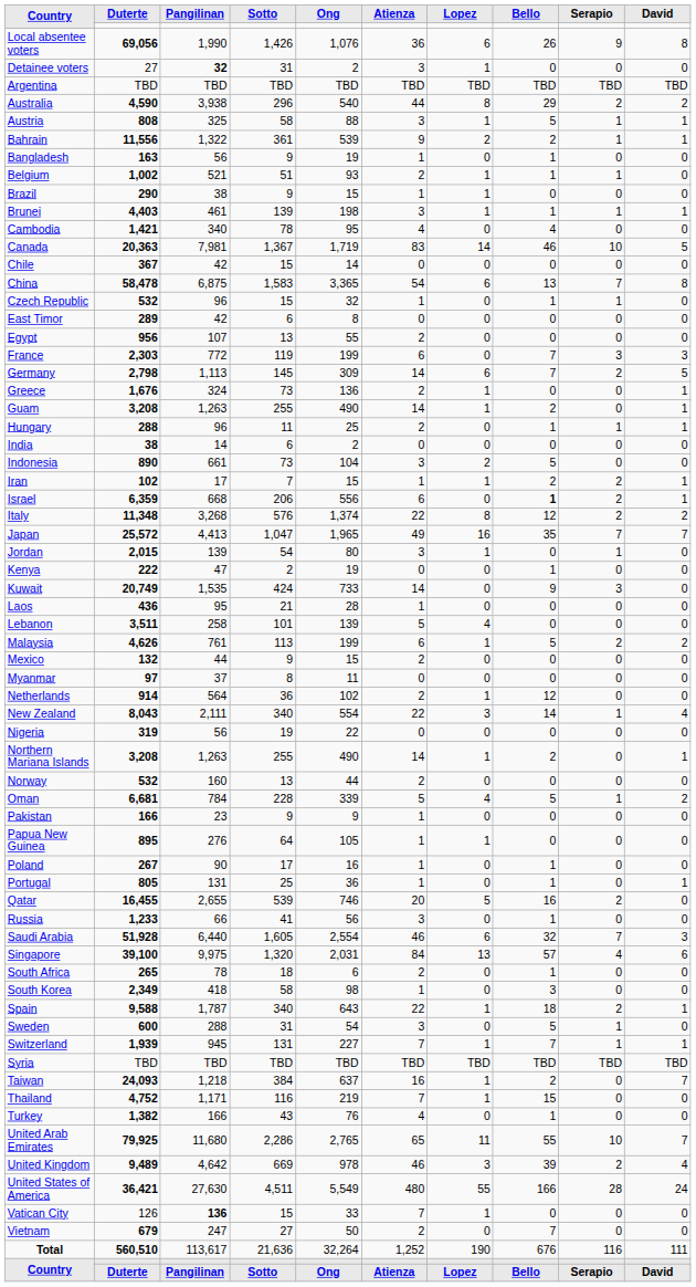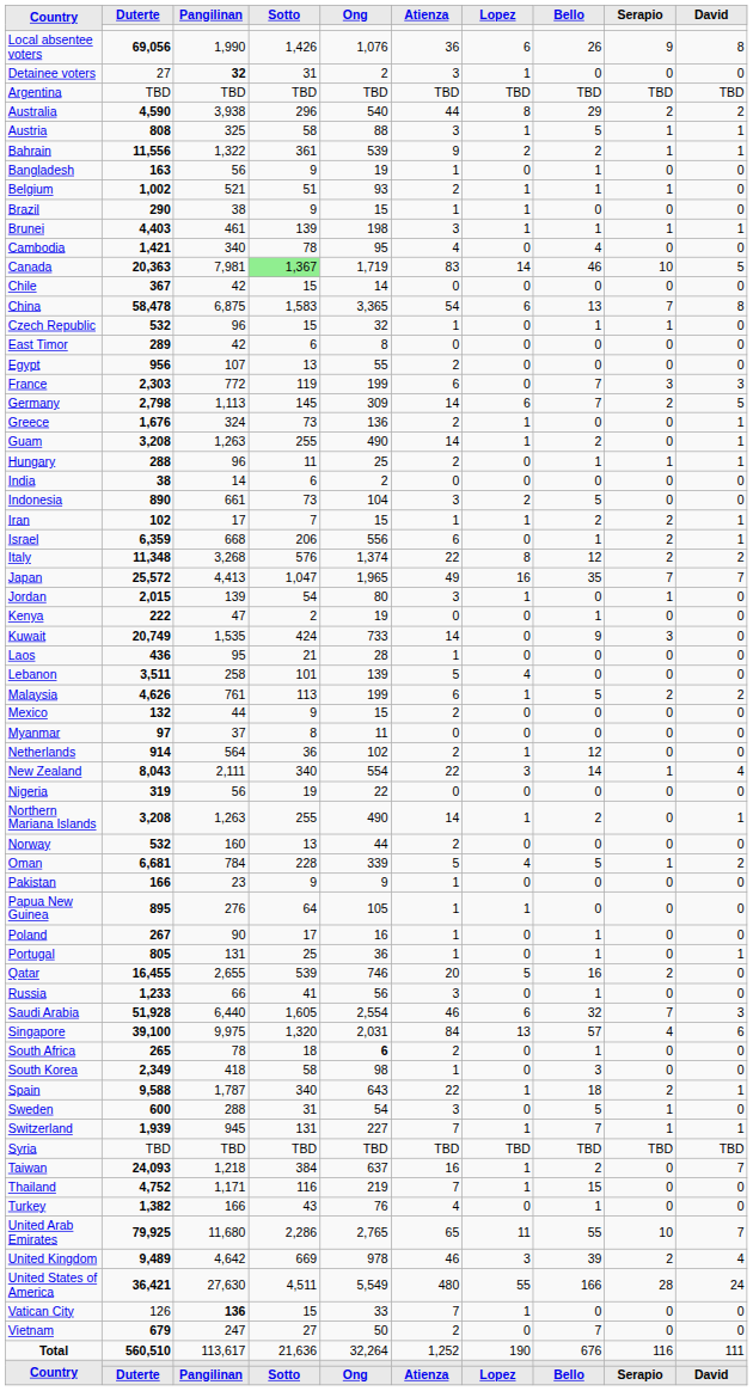Canada | Sotto: no background -> lightgreen background
Israel | Bello: bold -> normal
South Africa | Ong: normal -> bold
